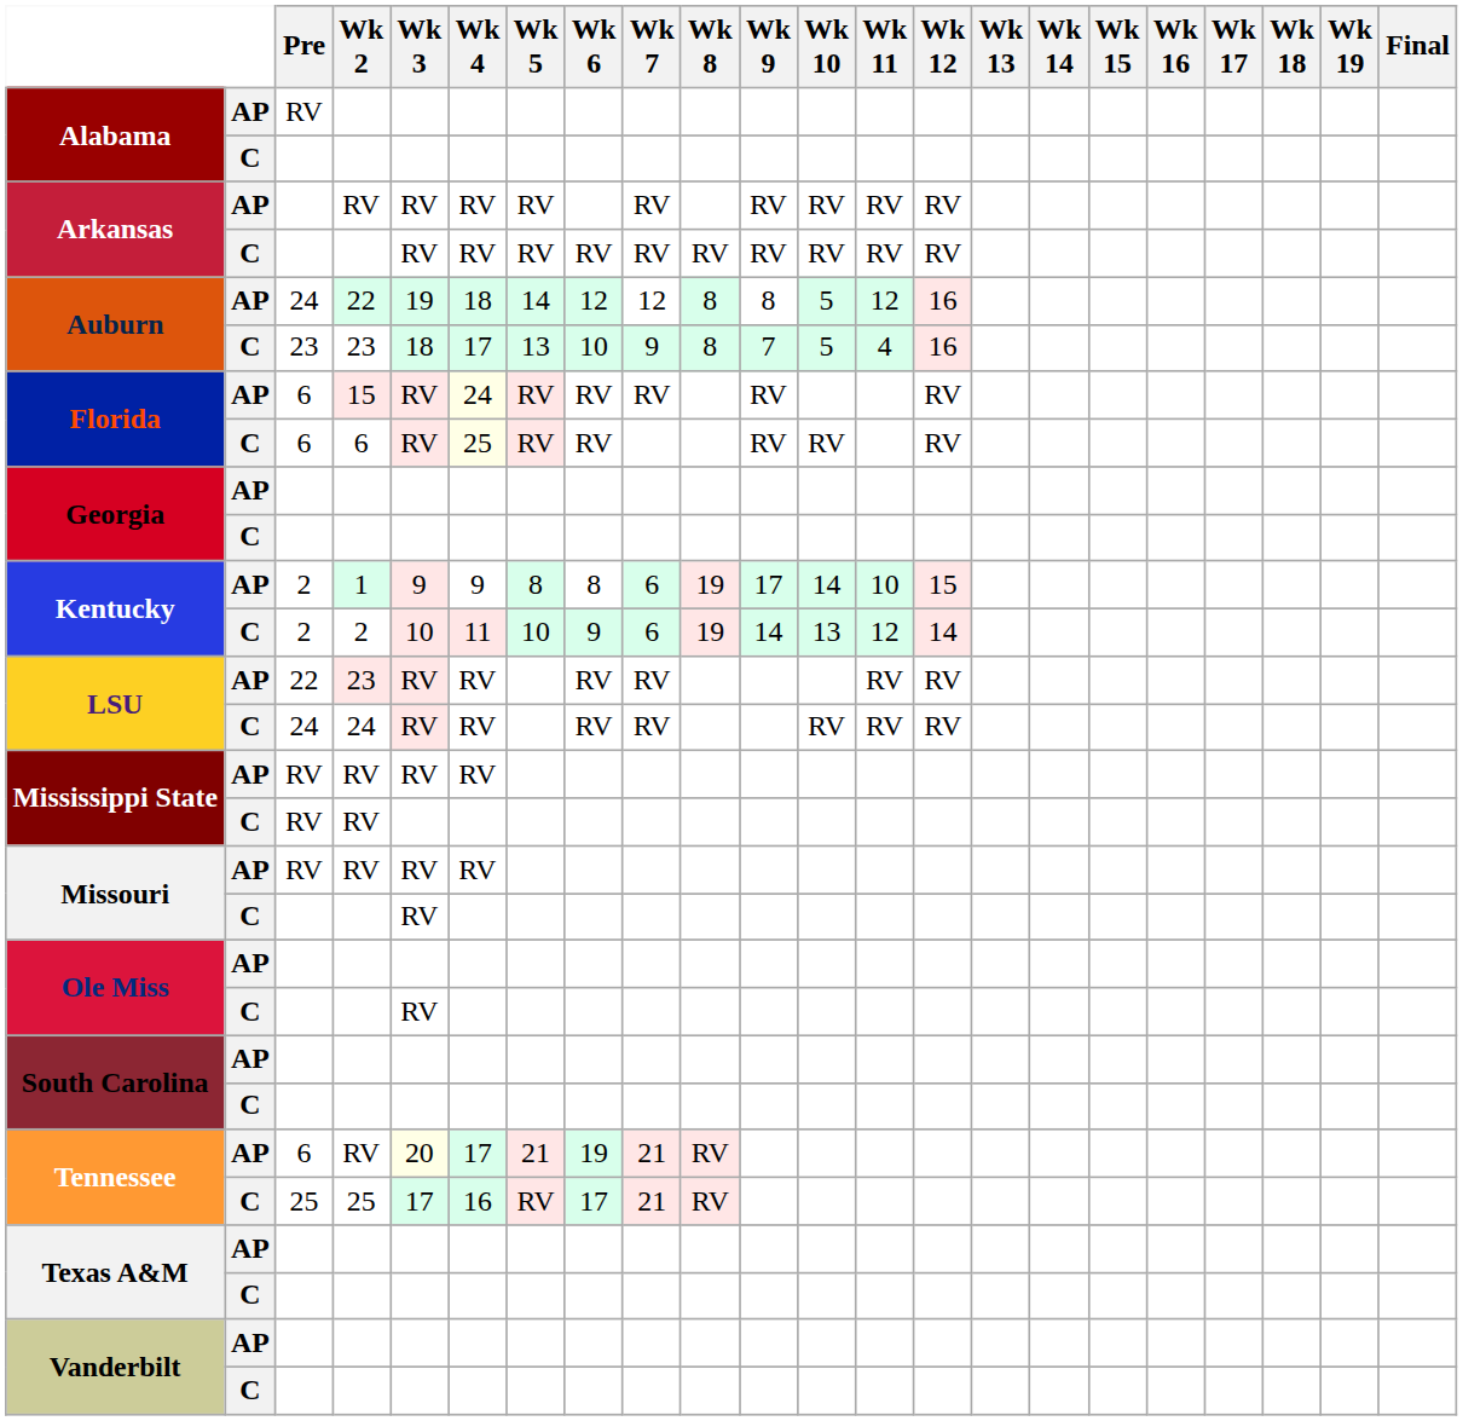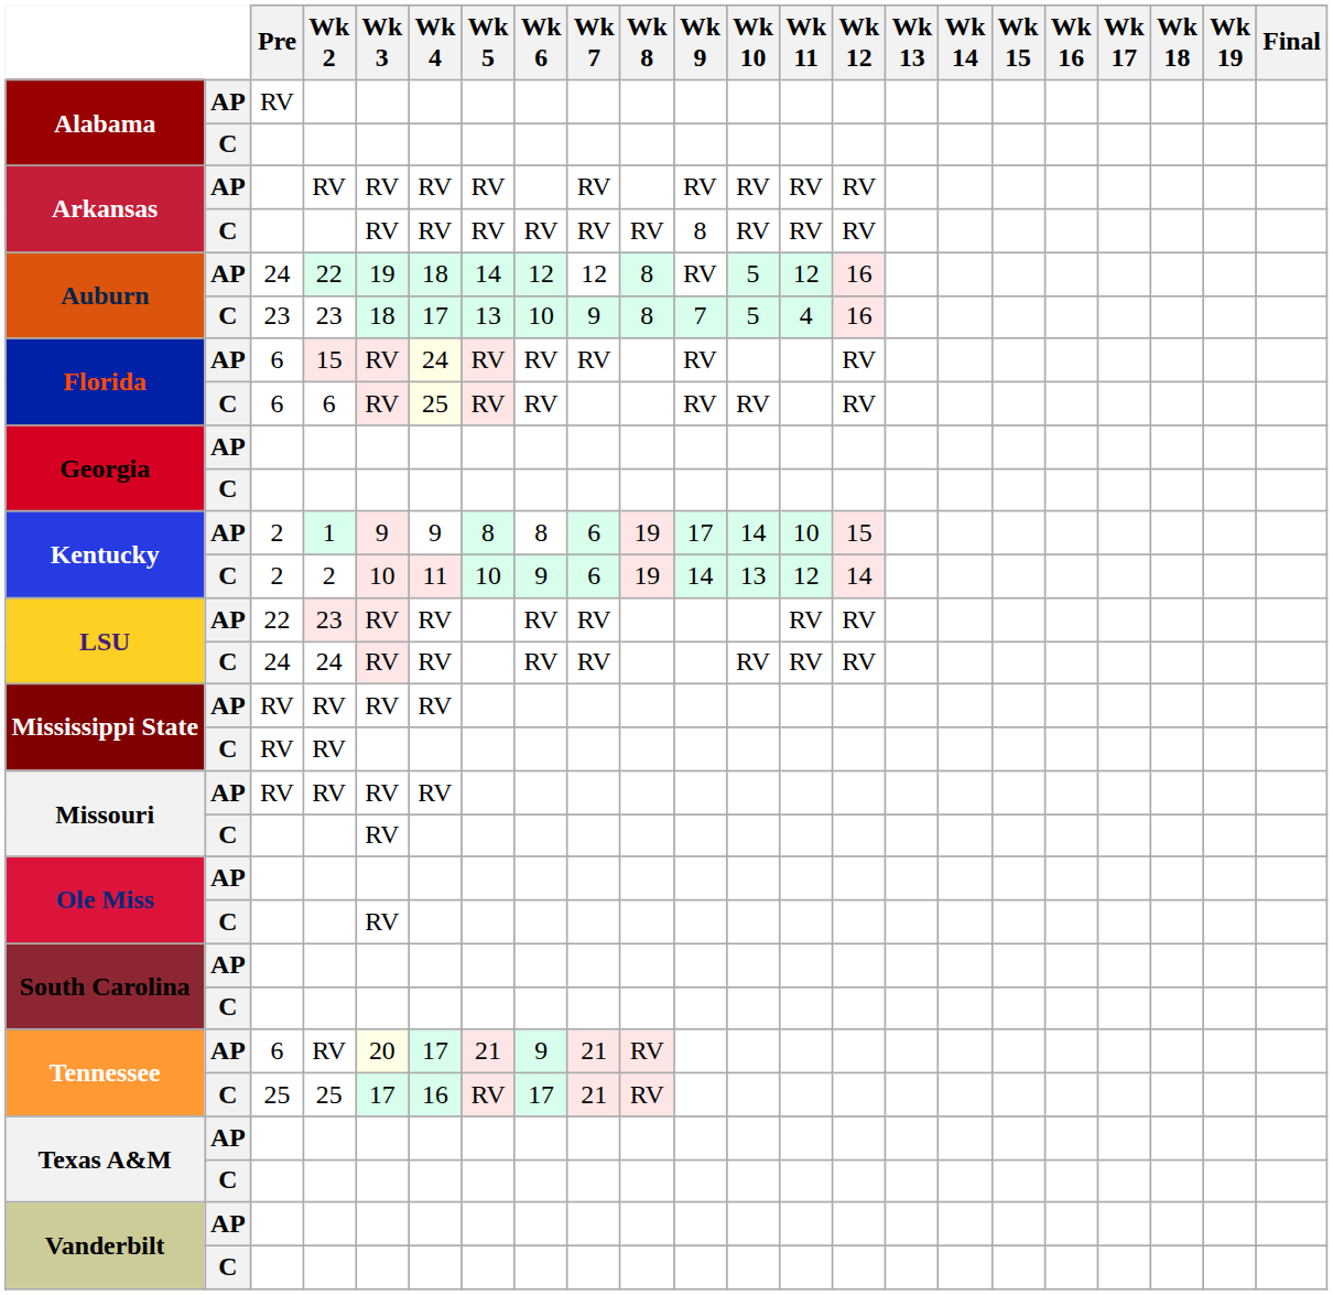Arkansas / C | Wk 9: RV -> 8
Auburn / AP | Wk 9: 8 -> RV
Tennessee / AP | Wk 6: 19 -> 9
